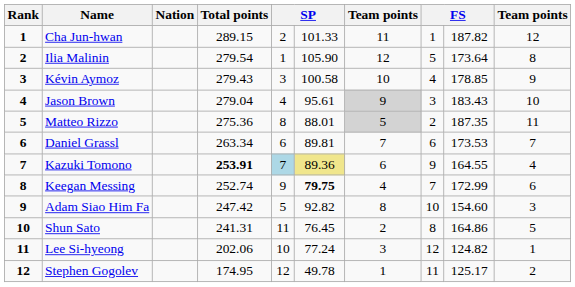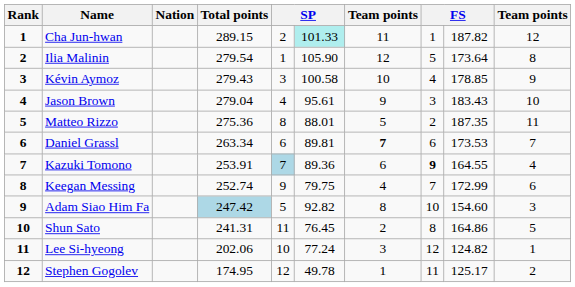Cha Jun-hwan | column 6: no background -> paleturquoise background
Jason Brown | column 7: lightgrey background -> no background
Matteo Rizzo | column 7: lightgrey background -> no background
Daniel Grassl | column 7: normal -> bold
Kazuki Tomono | Total points: bold -> normal
Kazuki Tomono | column 6: khaki background -> no background
Kazuki Tomono | column 8: normal -> bold
Keegan Messing | column 6: bold -> normal
Adam Siao Him Fa | Total points: no background -> lightblue background
